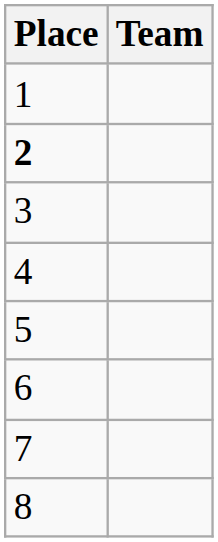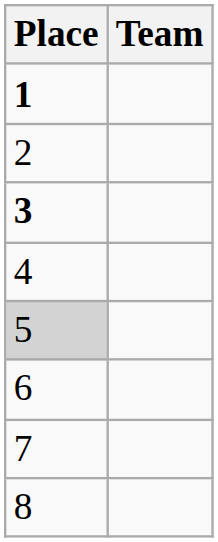1 | Place: normal -> bold
2 | Place: bold -> normal
3 | Place: normal -> bold
5 | Place: no background -> lightgrey background
